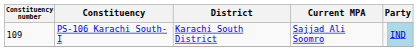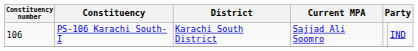PS-106 Karachi South-I | Constituency number: 109 -> 106
PS-106 Karachi South-I | column 6: lightblue background -> no background
